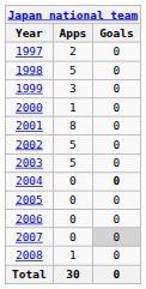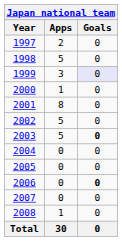1999 | Goals: no background -> lavender background
2003 | Goals: normal -> bold
2004 | Goals: bold -> normal
2006 | Goals: normal -> bold
2007 | Goals: lightgrey background -> no background
